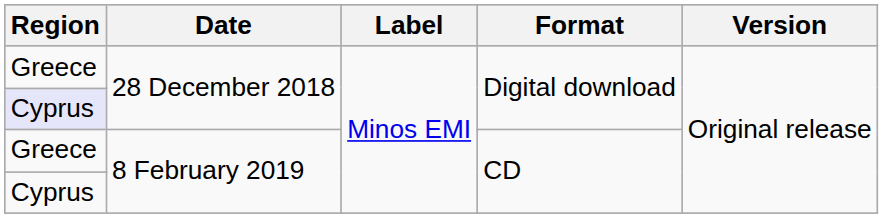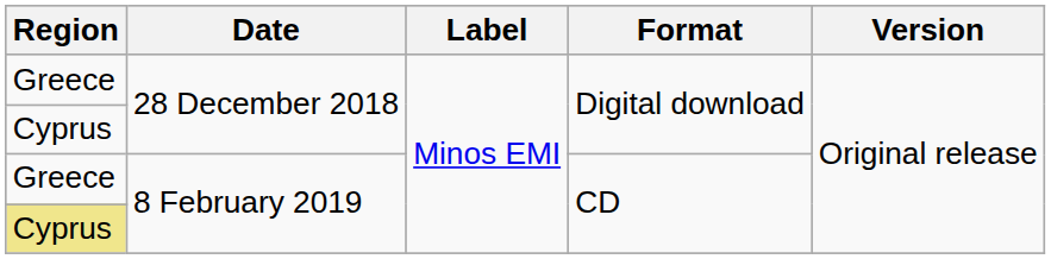Cyprus / 28 December 2018 | Region: lavender background -> no background
Cyprus / 8 February 2019 | Region: no background -> khaki background
